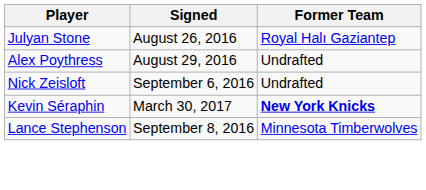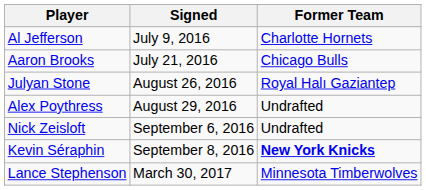+ row: Al Jefferson | July 9, 2016 | Charlotte Hornets
+ row: Aaron Brooks | July 21, 2016 | Chicago Bulls
Kevin Séraphin | Signed: March 30, 2017 -> September 8, 2016
Lance Stephenson | Signed: September 8, 2016 -> March 30, 2017
